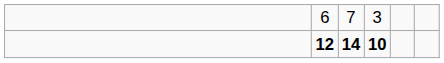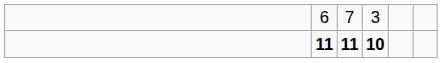row 2 | column 2: 12 -> 11
row 2 | column 3: 14 -> 11
